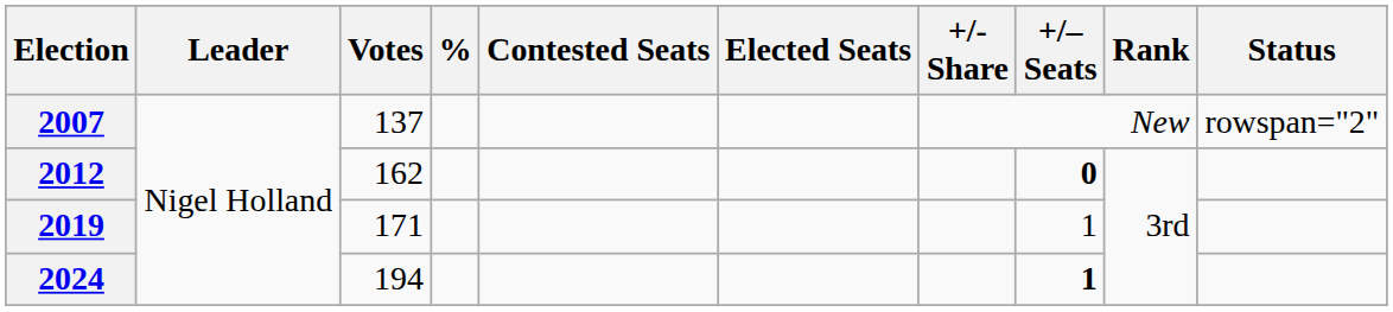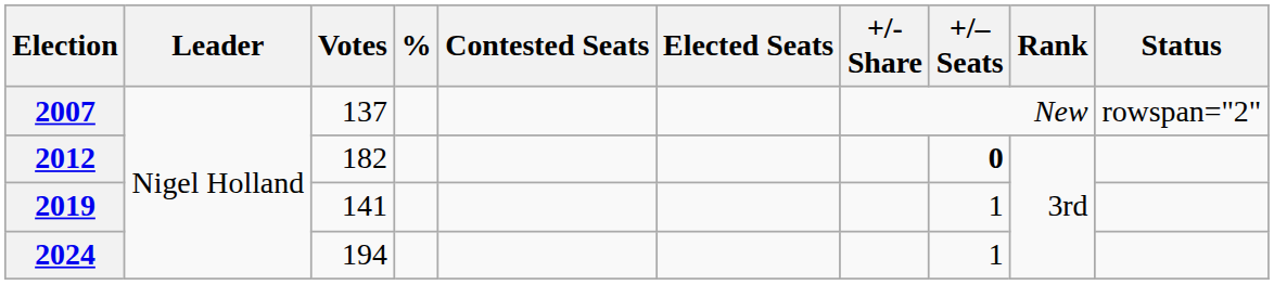2012 | Votes: 162 -> 182
2019 | Votes: 171 -> 141
2024 | +/– Seats: bold -> normal
